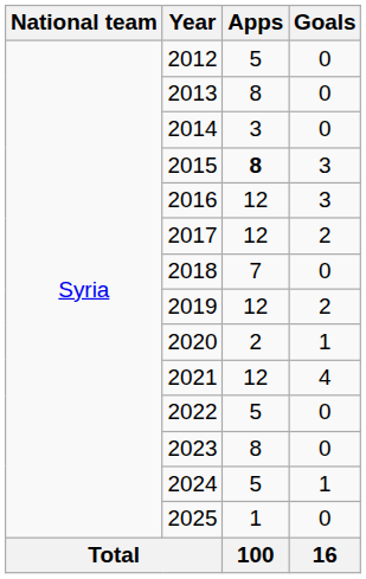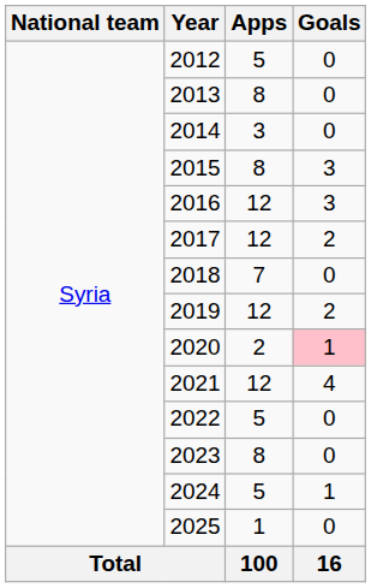2015 | Apps: bold -> normal
2020 | Goals: no background -> pink background
